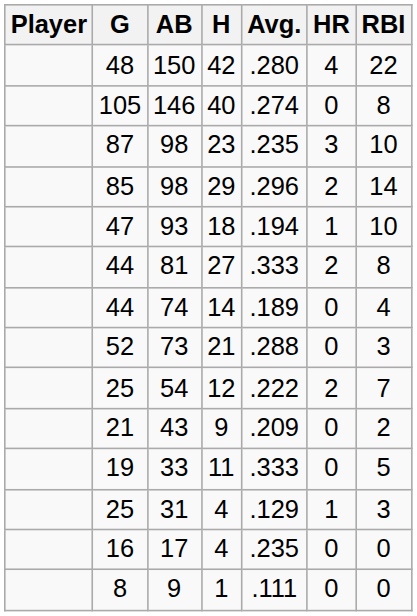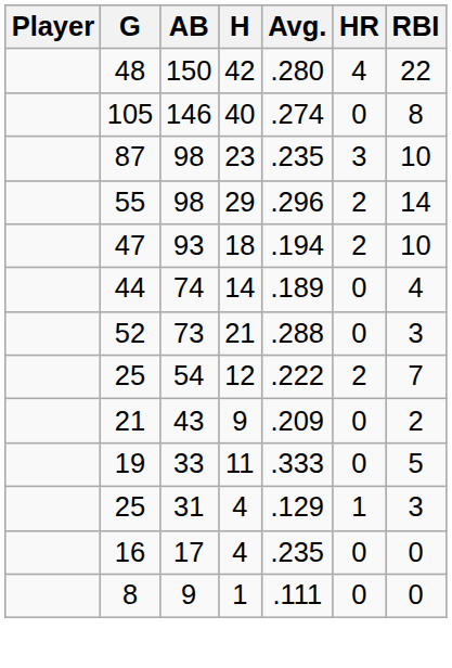98 / 29 | G: 85 -> 55
93 | HR: 1 -> 2
- row: 44 | 81 | 27 | .333 | 2 | 8
